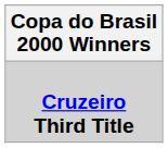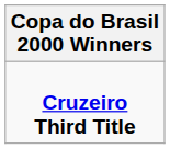row 2 | column 1: lightgrey background -> no background
